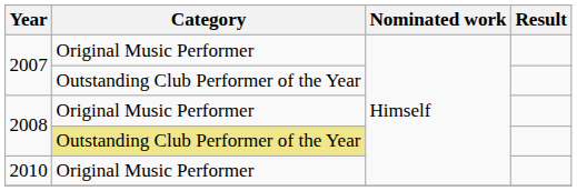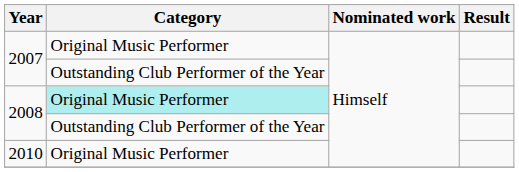2008 / Original Music Performer | Category: no background -> paleturquoise background
2008 / Outstanding Club Performer of the Year | Category: khaki background -> no background
